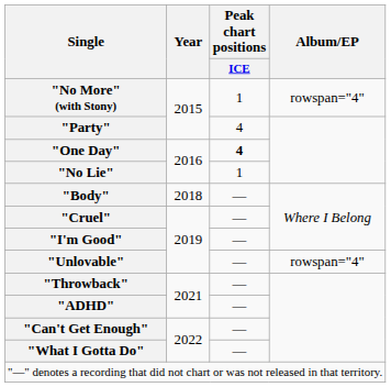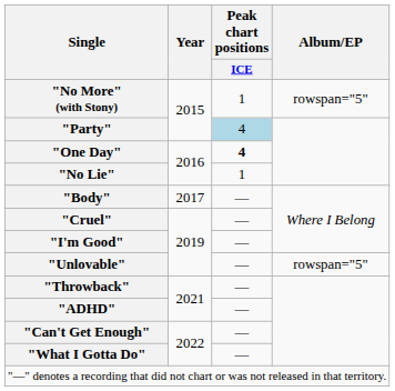"No More" (with Stony) | Album/EP: rowspan="4" -> rowspan="5"
"Party" | Peak chart positions / ICE: no background -> lightblue background
"Body" | Year: 2018 -> 2017
"Unlovable" | Album/EP: rowspan="4" -> rowspan="5"
